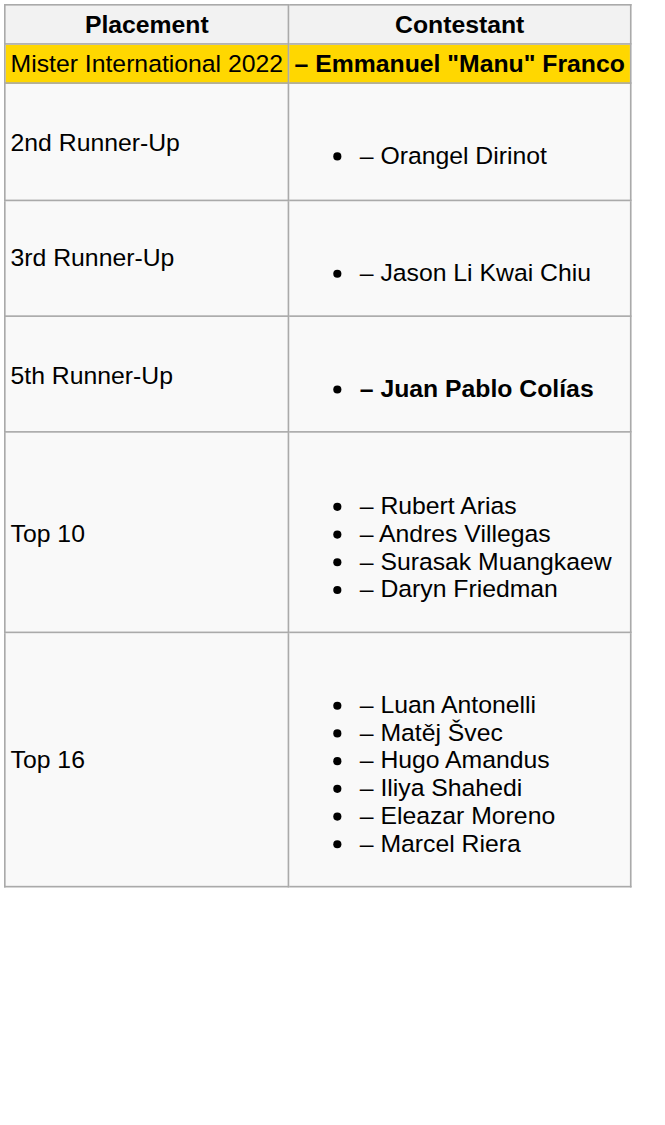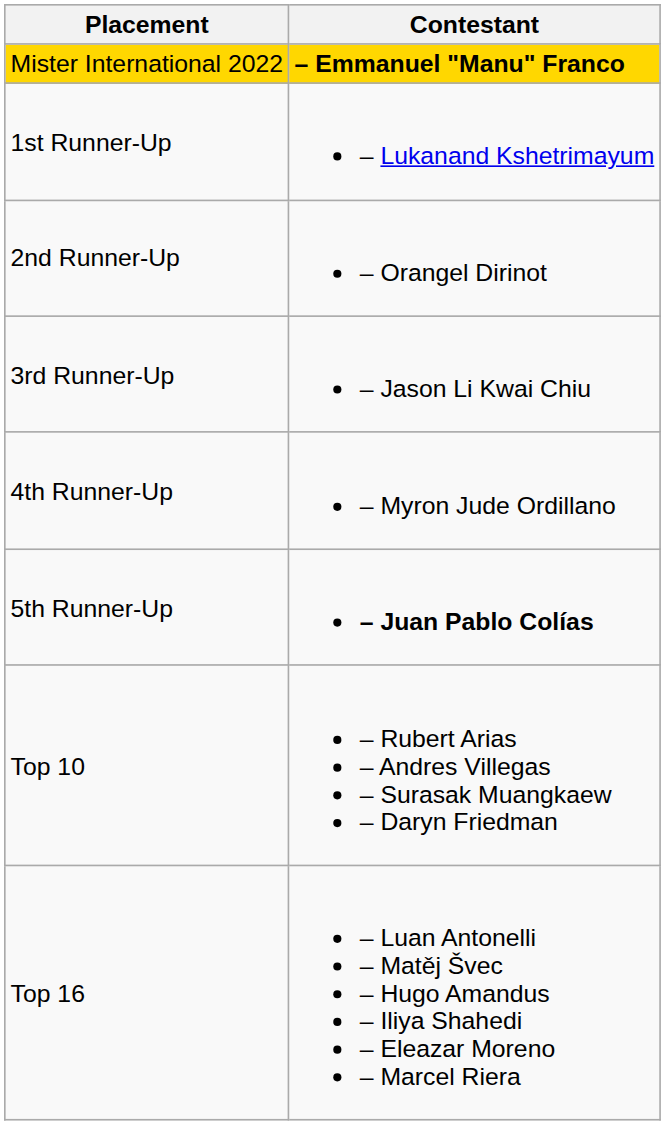+ row: 1st Runner-Up | – Lukanand Kshetrimayum
+ row: 4th Runner-Up | – Myron Jude Ordillano
